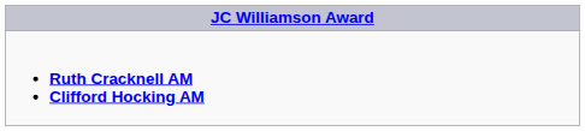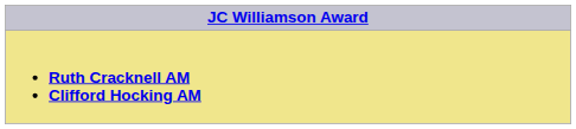row 2 | column 1: no background -> khaki background
